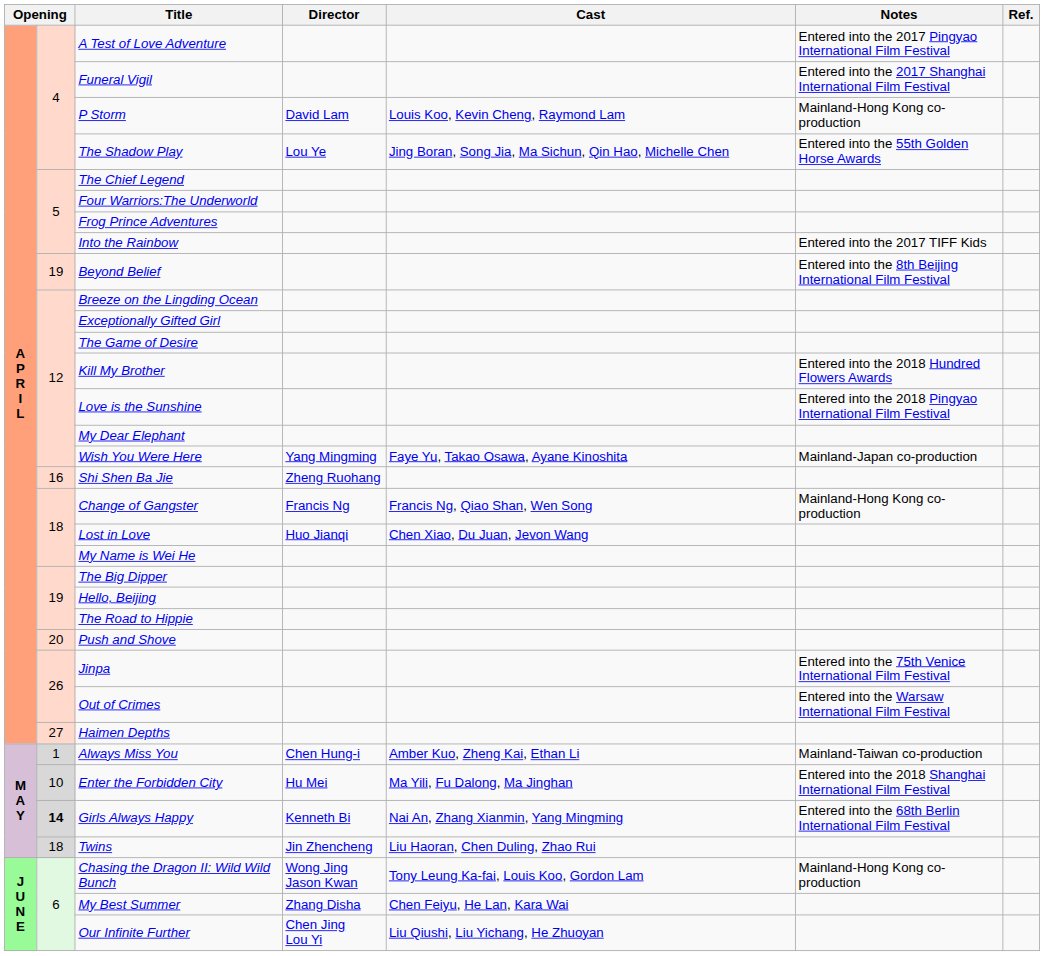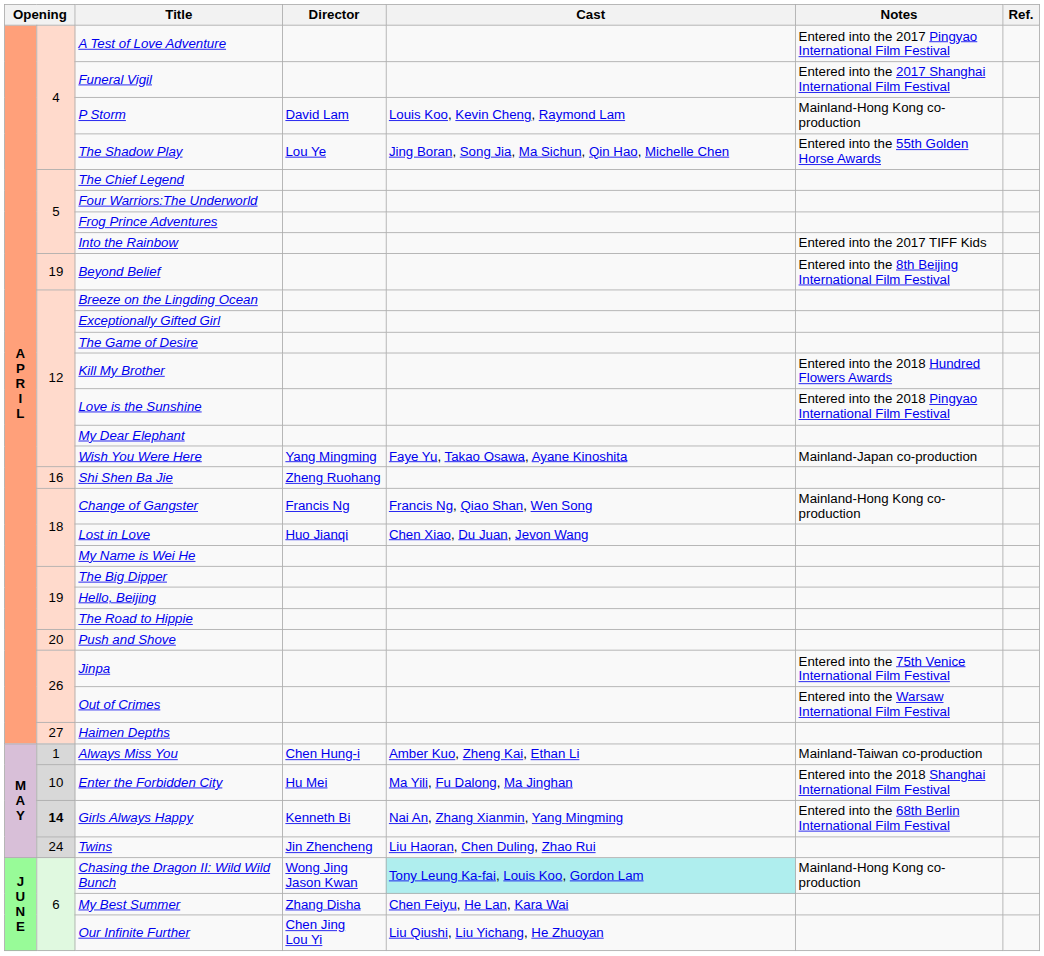Twins | column 2: 18 -> 24
Chasing the Dragon II: Wild Wild Bunch | Cast: no background -> paleturquoise background
